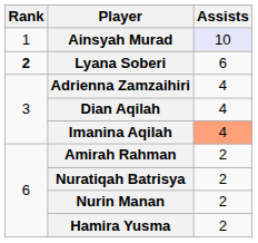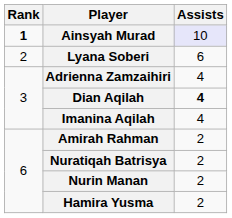Ainsyah Murad | Rank: normal -> bold
Lyana Soberi | Rank: bold -> normal
Dian Aqilah | Assists: normal -> bold
Imanina Aqilah | Assists: lightsalmon background -> no background
